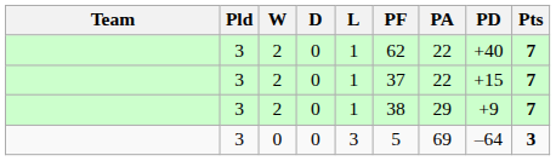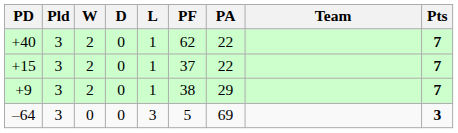columns swapped: Team <-> PD
